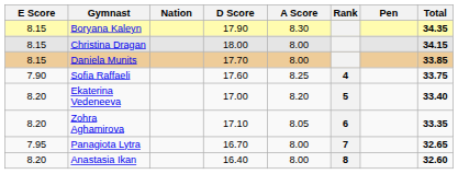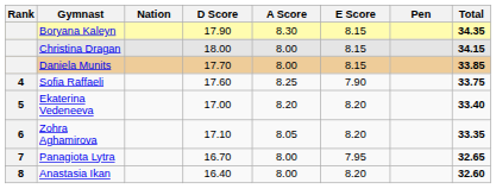columns swapped: Rank <-> E Score
